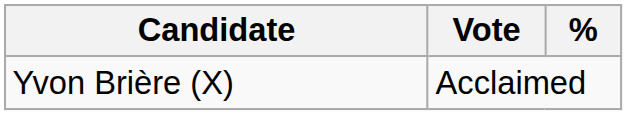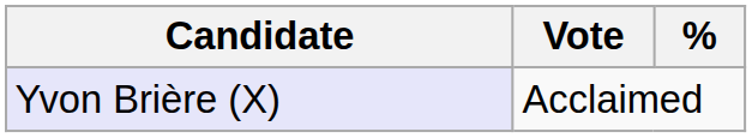Yvon Brière (X) | Candidate: no background -> lavender background
